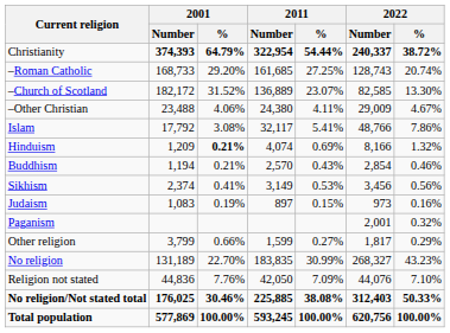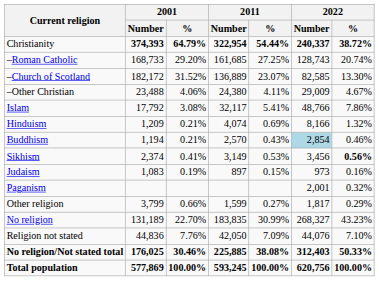Hinduism | 2001 / %: bold -> normal
Buddhism | 2022 / Number: no background -> lightblue background
Sikhism | 2022 / %: normal -> bold
